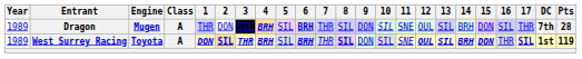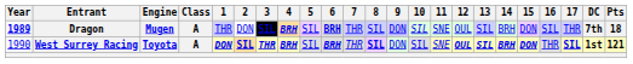Dragon | Year: normal -> bold
Dragon | Pts: 28 -> 18
West Surrey Racing | Year: 1989 -> 1990
West Surrey Racing | Pts: 119 -> 121
